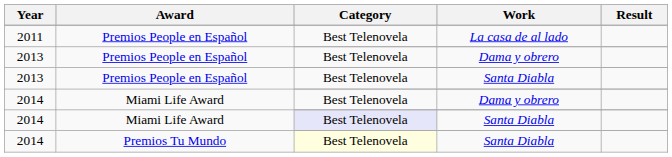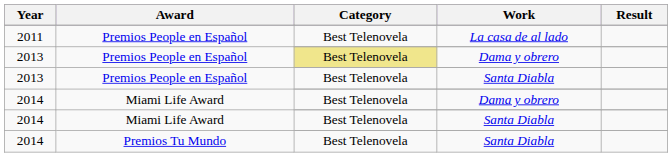Premios People en Español / Dama y obrero | Category: no background -> khaki background
Miami Life Award / Santa Diabla | Category: lavender background -> no background
Premios Tu Mundo / Santa Diabla | Category: lightyellow background -> no background
